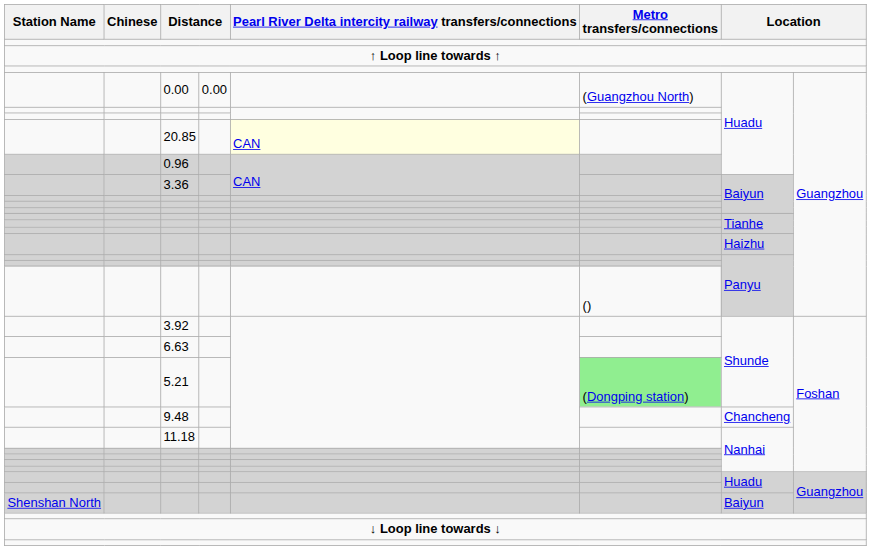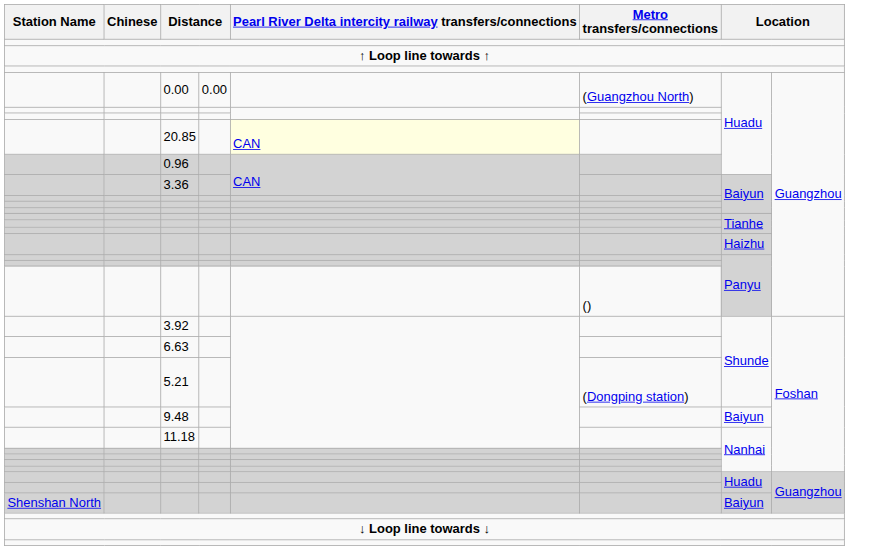5.21 | Metro transfers/connections: lightgreen background -> no background
9.48 | column 7: Chancheng -> Baiyun
